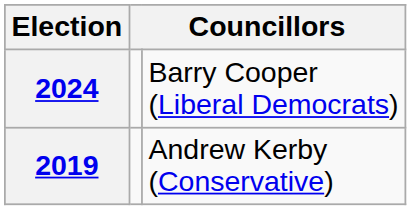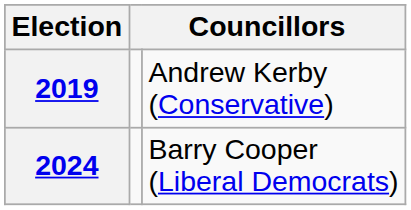rows swapped: 2019 <-> 2024
